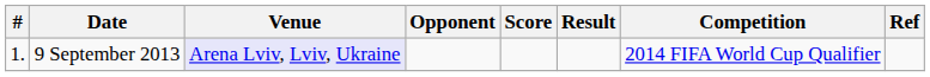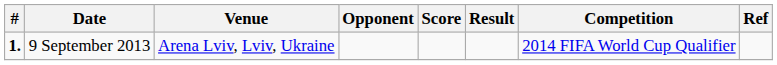9 September 2013 | #: normal -> bold
9 September 2013 | Venue: lavender background -> no background
